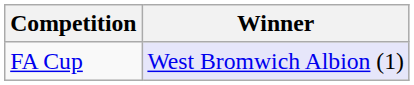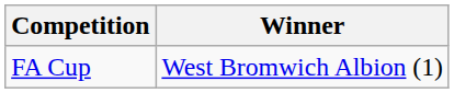FA Cup | Winner: lavender background -> no background
